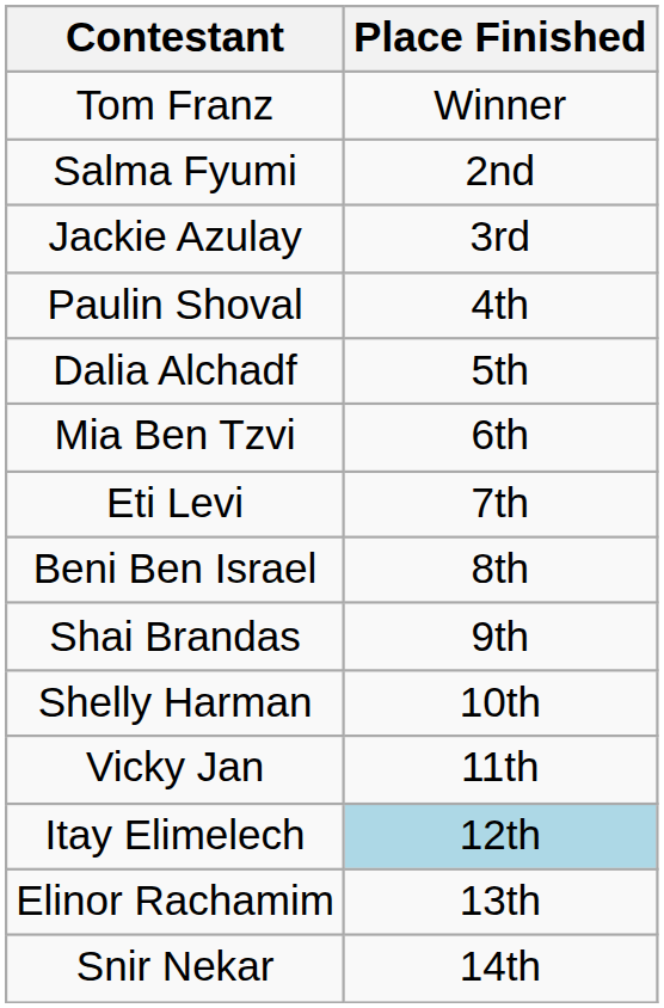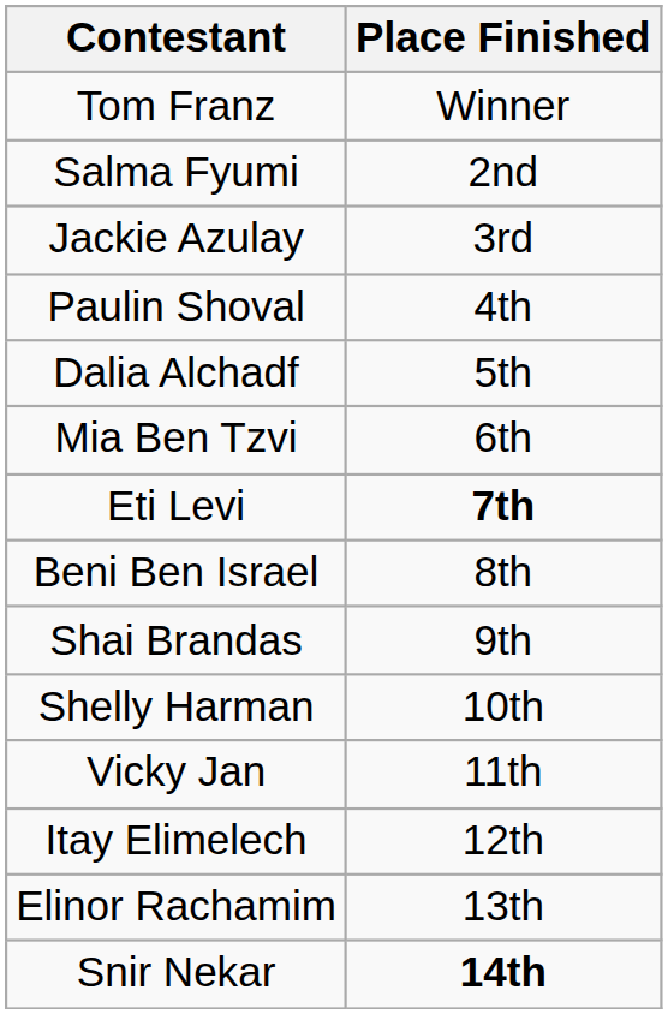Eti Levi | Place Finished: normal -> bold
Itay Elimelech | Place Finished: lightblue background -> no background
Snir Nekar | Place Finished: normal -> bold
